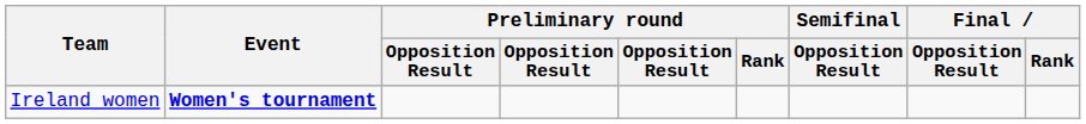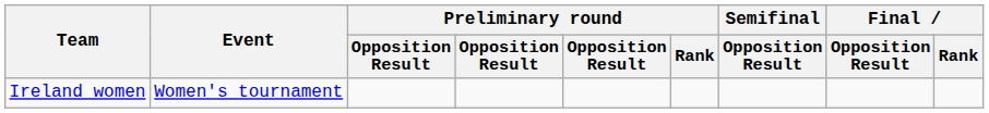Ireland women | Event: bold -> normal
